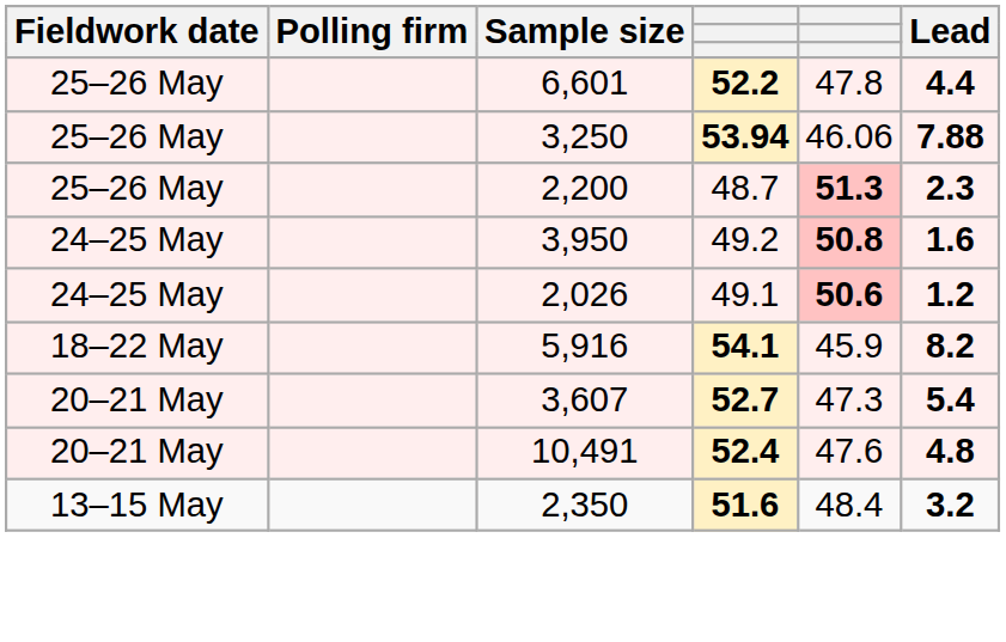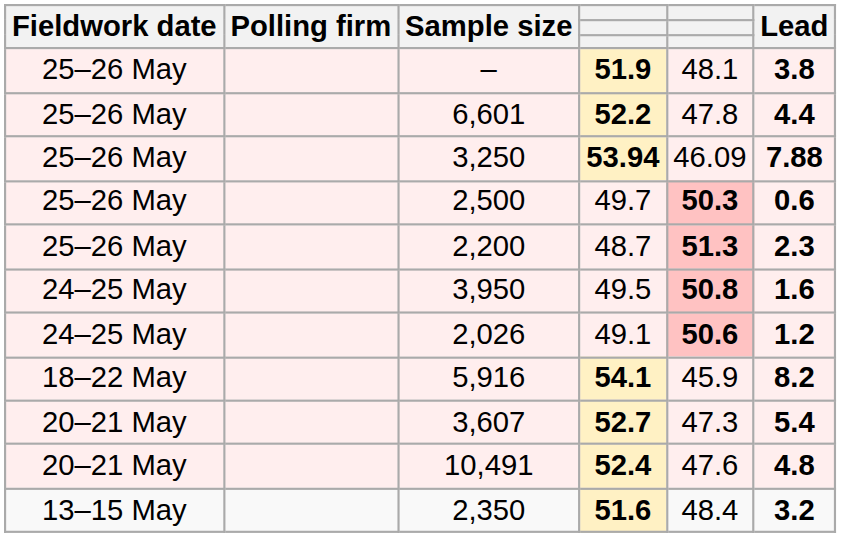+ row: 25–26 May | – | 51.9 | 48.1 | 3.8
3,250 | column 5: 46.06 -> 46.09
+ row: 25–26 May | 2,500 | 49.7 | 50.3 | 0.6
3,950 | column 4: 49.2 -> 49.5
